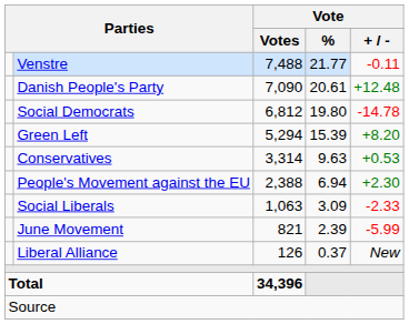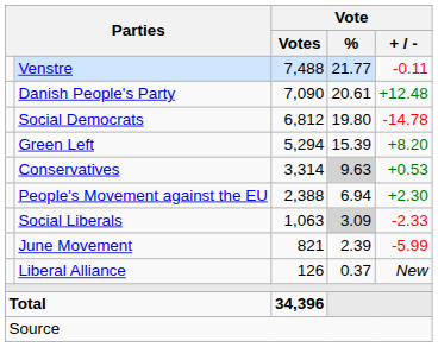Conservatives | Vote / %: no background -> lightgrey background
Social Liberals | Vote / %: no background -> lightgrey background
